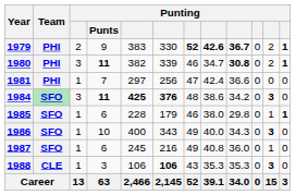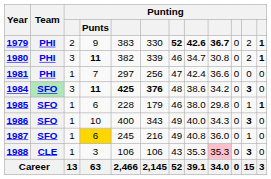1980 | column 9: bold -> normal
1987 | Punting / Punts: no background -> gold background
1988 | column 6: bold -> normal
1988 | column 9: no background -> pink background
